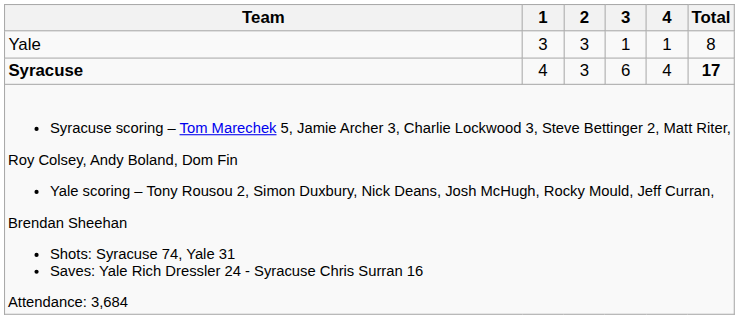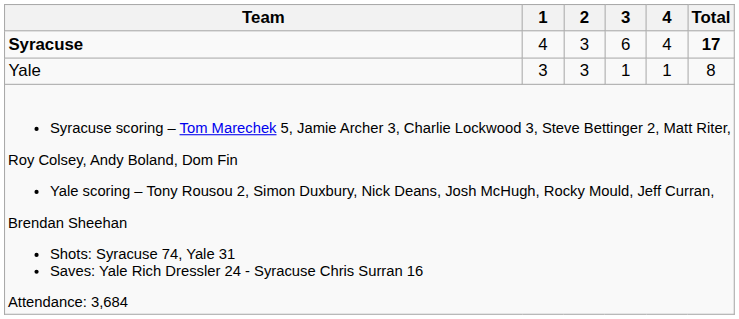rows swapped: Syracuse <-> Yale
